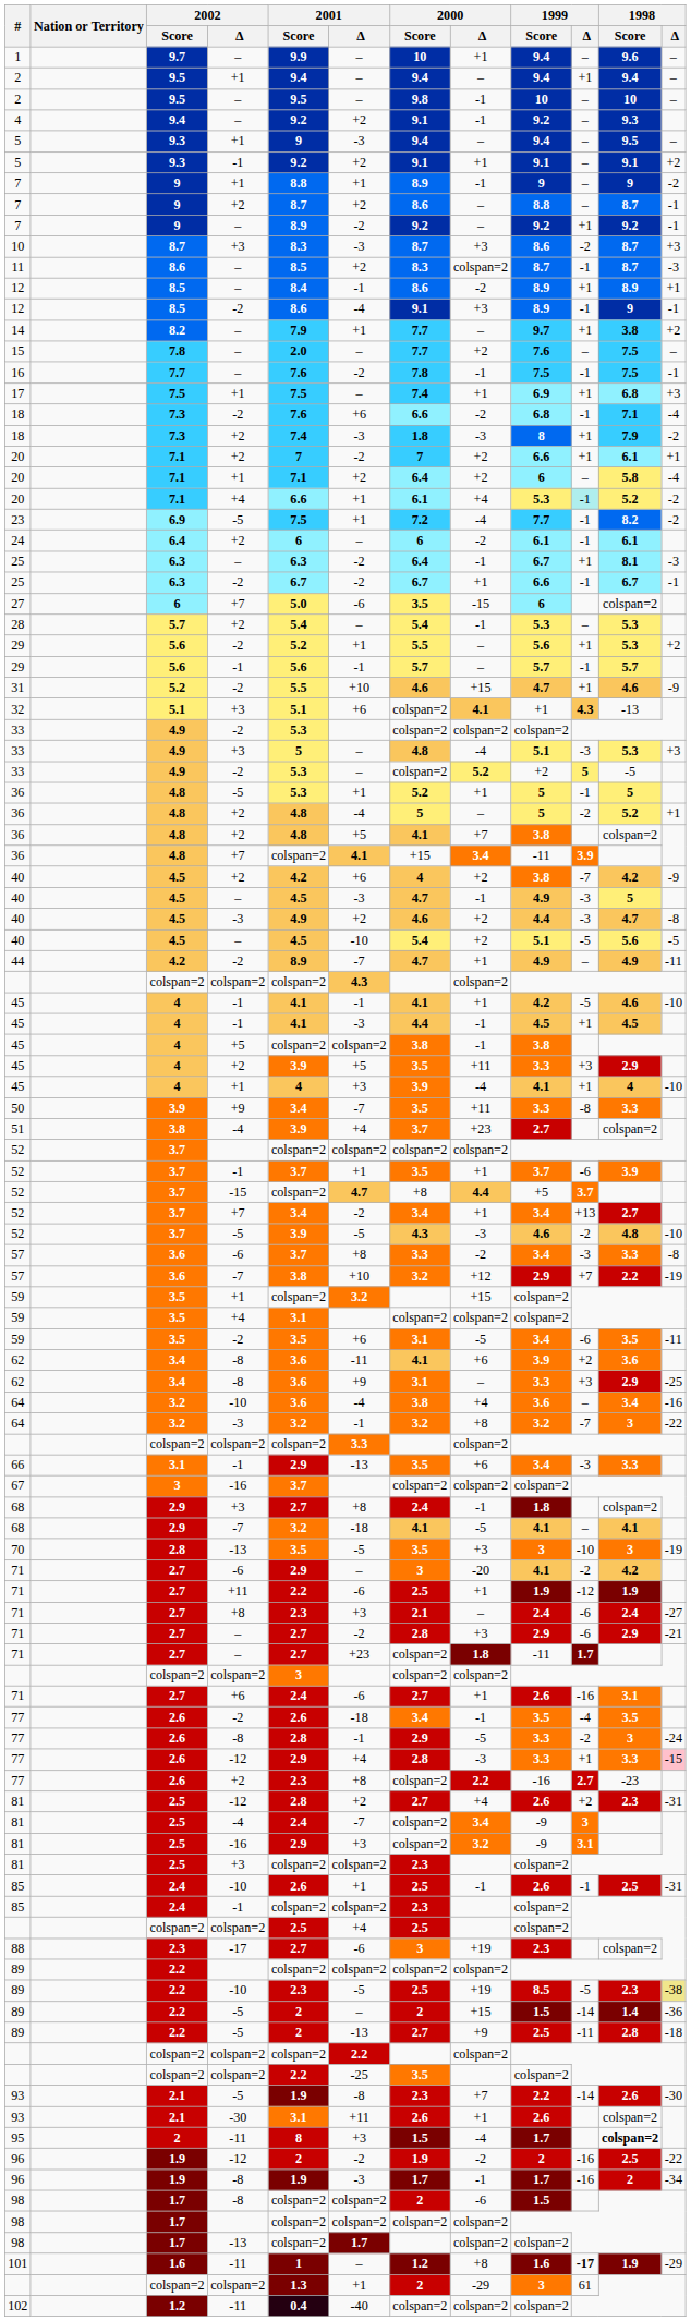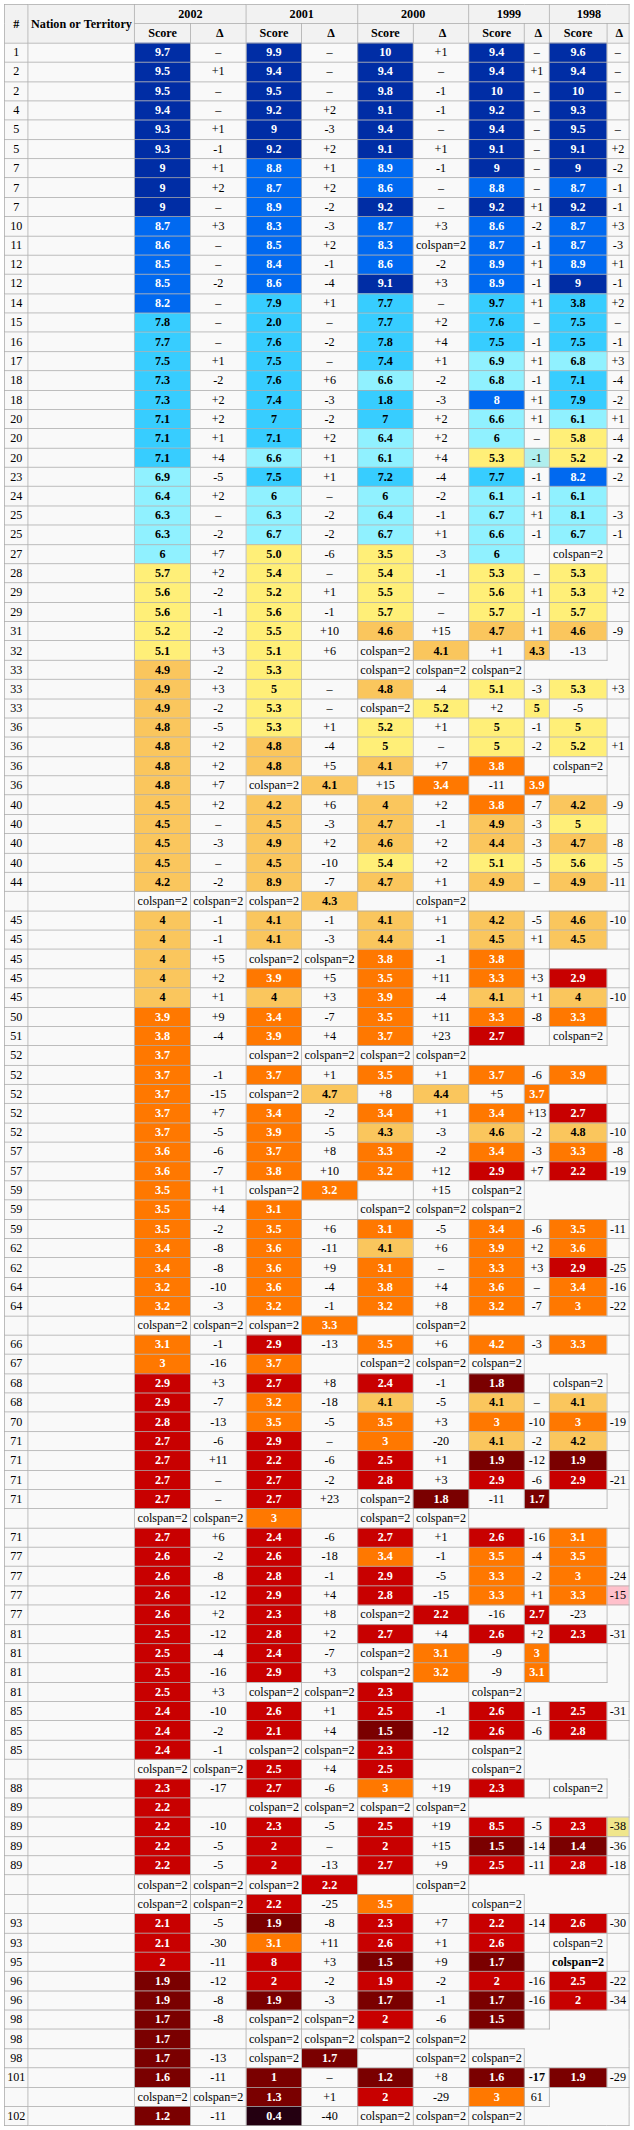16 | 2000 / Δ: -1 -> +4
20 / +4 | 1998 / Δ: normal -> bold
27 | 2000 / Δ: -15 -> -3
66 | 1999 / Score: 3.4 -> 4.2
- row: 71 | 2.7 | +8 | 2.3 | +3 | 2.1 | – | 2.4 | -6 | 2.4 | -27
77 / -12 | 2000 / Δ: -3 -> -15
81 / -4 | 2000 / Δ: 3.4 -> 3.1
+ row: 85 | 2.4 | -2 | 2.1 | +4 | 1.5 | -12 | 2.6 | -6 | 2.8
95 | 2000 / Δ: -4 -> +9
